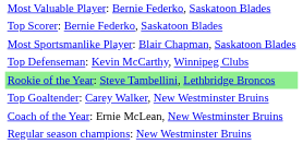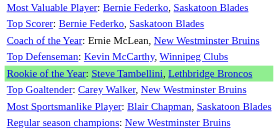row 3 | column 1: Most Sportsmanlike Player: Blair Chapman, Saskatoon Blades -> Coach of the Year: Ernie McLean, New Westminster Bruins
row 7 | column 1: Coach of the Year: Ernie McLean, New Westminster Bruins -> Most Sportsmanlike Player: Blair Chapman, Saskatoon Blades
